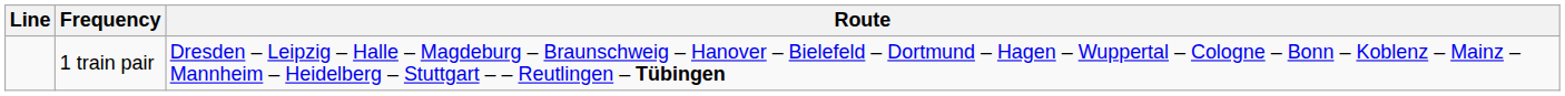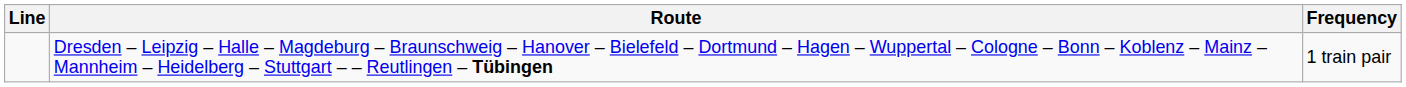columns swapped: Route <-> Frequency
